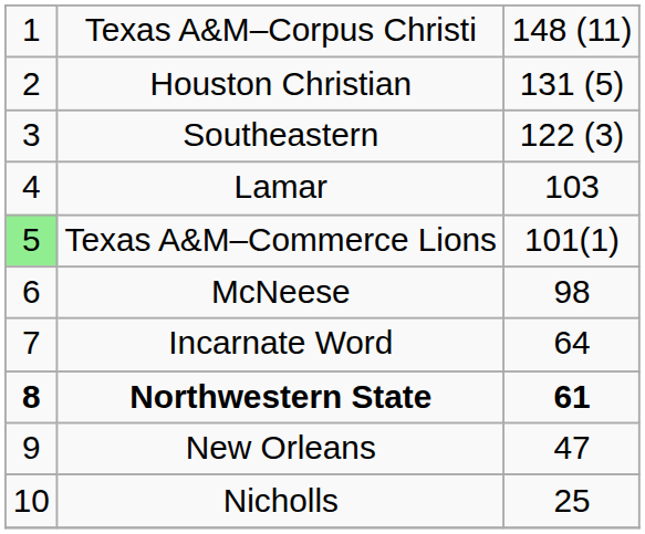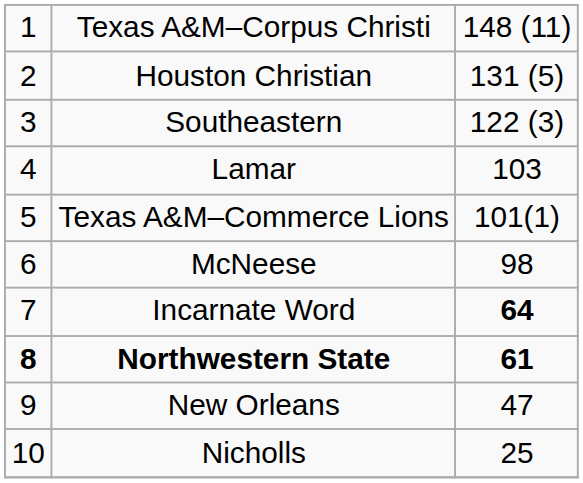Texas A&M–Commerce Lions | column 1: lightgreen background -> no background
Incarnate Word | column 3: normal -> bold
